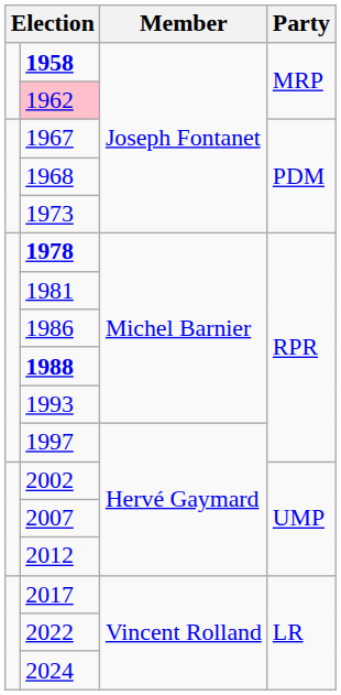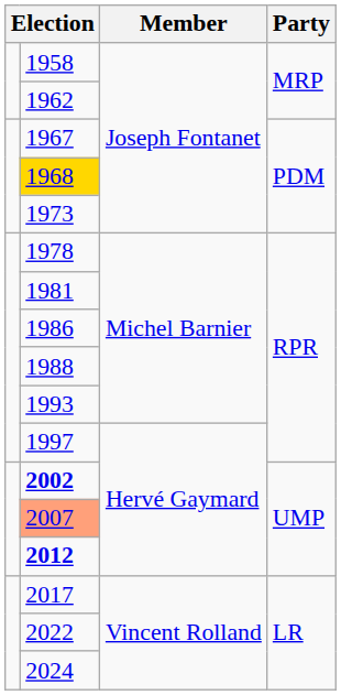1958 | column 2: bold -> normal
1962 | column 2: pink background -> no background
1968 | column 2: no background -> gold background
1978 | column 2: bold -> normal
1988 | column 2: bold -> normal
2002 | column 2: normal -> bold
2007 | column 2: no background -> lightsalmon background
2012 | column 2: normal -> bold
